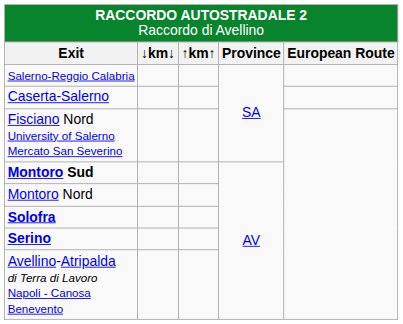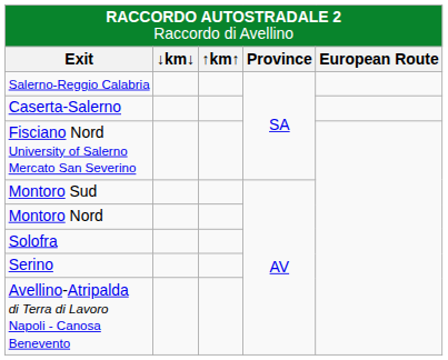Montoro Sud | column 1: bold -> normal
Solofra | column 1: bold -> normal
Serino | column 1: bold -> normal
